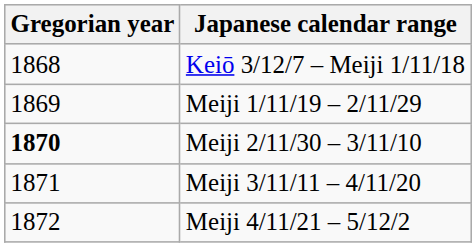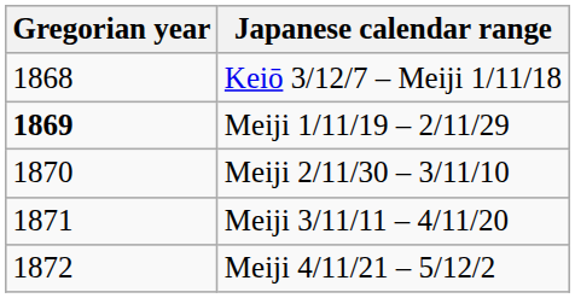Meiji 1/11/19 – 2/11/29 | Gregorian year: normal -> bold
Meiji 2/11/30 – 3/11/10 | Gregorian year: bold -> normal
